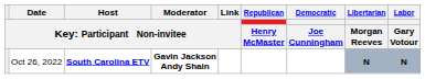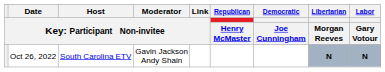Oct 26, 2022 | column 3: bold -> normal
Oct 26, 2022 | column 4: bold -> normal
